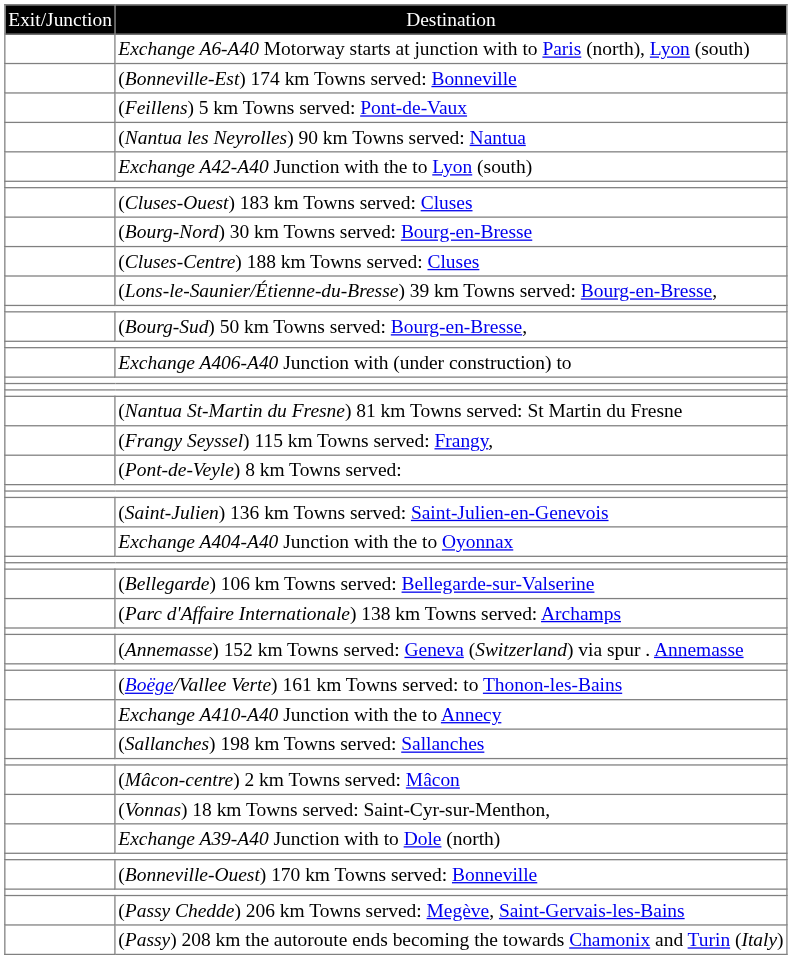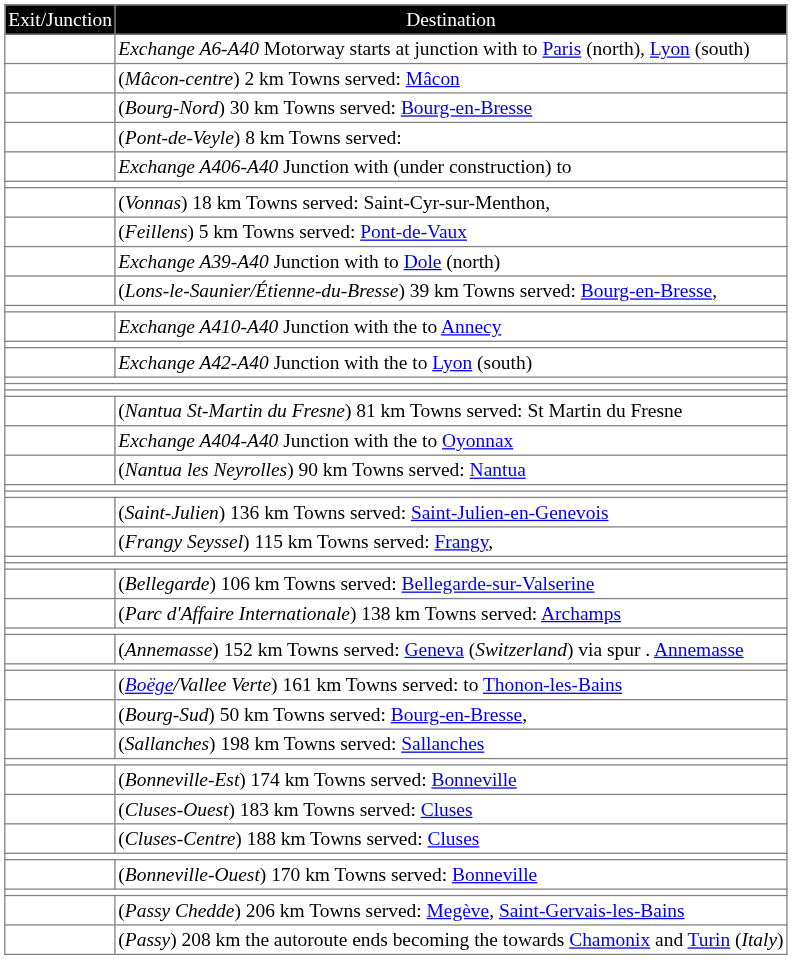row 3 | column 2: (Bonneville-Est) 174 km Towns served: Bonneville -> (Mâcon-centre) 2 km Towns served: Mâcon
row 4 | column 2: (Feillens) 5 km Towns served: Pont-de-Vaux -> (Bourg-Nord) 30 km Towns served: Bourg-en-Bresse
row 5 | column 2: (Nantua les Neyrolles) 90 km Towns served: Nantua -> (Pont-de-Veyle) 8 km Towns served:
row 6 | column 2: Exchange A42-A40 Junction with the to Lyon (south) -> Exchange A406-A40 Junction with (under construction) to
row 8 | column 2: (Cluses-Ouest) 183 km Towns served: Cluses -> (Vonnas) 18 km Towns served: Saint-Cyr-sur-Menthon,
row 9 | column 2: (Bourg-Nord) 30 km Towns served: Bourg-en-Bresse -> (Feillens) 5 km Towns served: Pont-de-Vaux
row 10 | column 2: (Cluses-Centre) 188 km Towns served: Cluses -> Exchange A39-A40 Junction with to Dole (north)
row 13 | column 2: (Bourg-Sud) 50 km Towns served: Bourg-en-Bresse, -> Exchange A410-A40 Junction with the to Annecy
row 15 | column 2: Exchange A406-A40 Junction with (under construction) to -> Exchange A42-A40 Junction with the to Lyon (south)
row 20 | column 2: (Frangy Seyssel) 115 km Towns served: Frangy, -> Exchange A404-A40 Junction with the to Oyonnax
row 21 | column 2: (Pont-de-Veyle) 8 km Towns served: -> (Nantua les Neyrolles) 90 km Towns served: Nantua
row 25 | column 2: Exchange A404-A40 Junction with the to Oyonnax -> (Frangy Seyssel) 115 km Towns served: Frangy,
row 34 | column 2: Exchange A410-A40 Junction with the to Annecy -> (Bourg-Sud) 50 km Towns served: Bourg-en-Bresse,
row 37 | column 2: (Mâcon-centre) 2 km Towns served: Mâcon -> (Bonneville-Est) 174 km Towns served: Bonneville
row 38 | column 2: (Vonnas) 18 km Towns served: Saint-Cyr-sur-Menthon, -> (Cluses-Ouest) 183 km Towns served: Cluses
row 39 | column 2: Exchange A39-A40 Junction with to Dole (north) -> (Cluses-Centre) 188 km Towns served: Cluses
